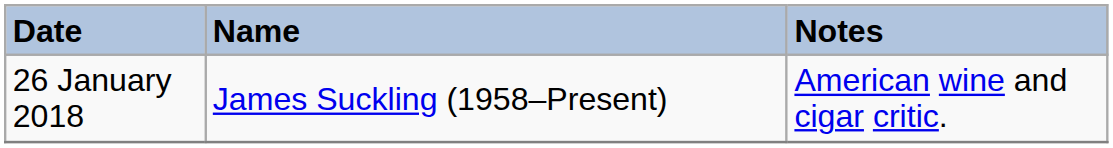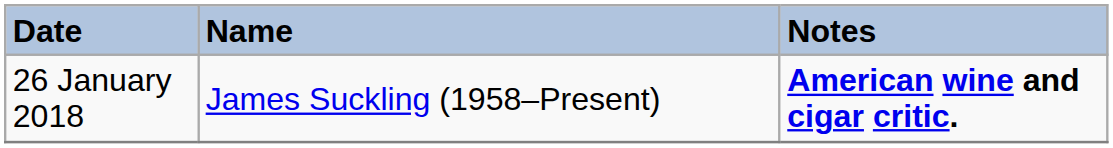26 January 2018 | Notes: normal -> bold
